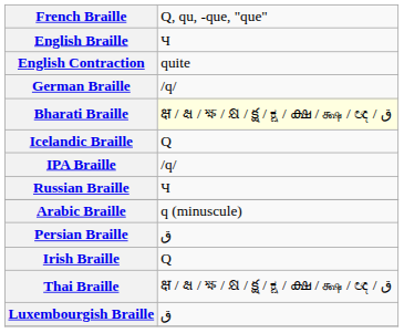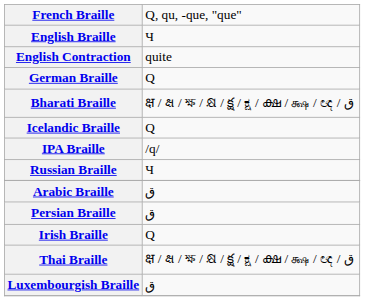German Braille | column 2: /q/ -> Q
Bharati Braille | column 2: lightyellow background -> no background
Arabic Braille | column 2: q (minuscule) -> ق
